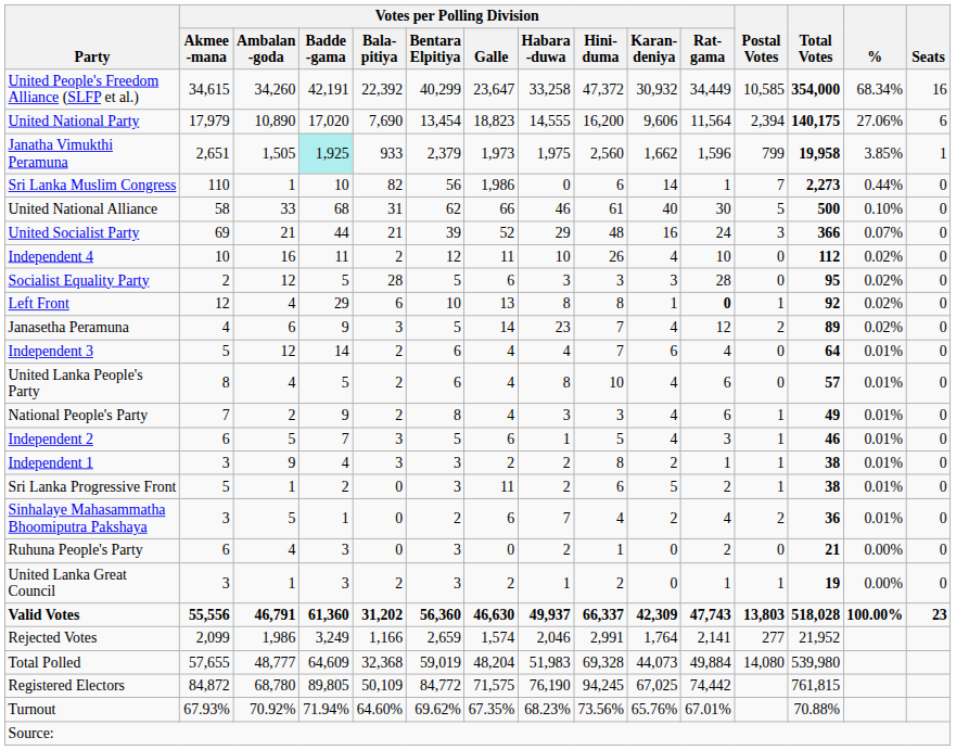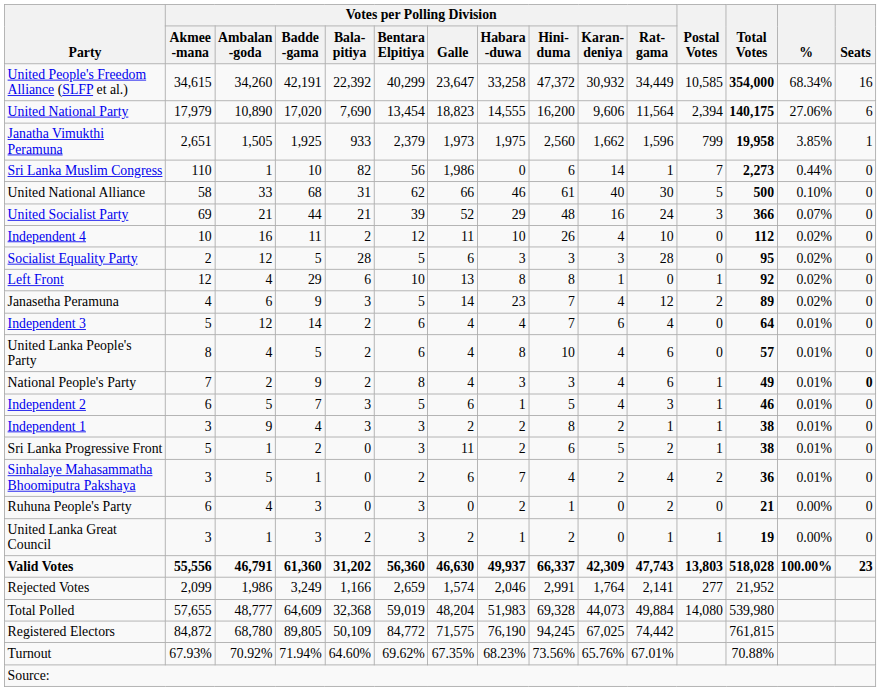Janatha Vimukthi Peramuna | Votes per Polling Division / Badde -gama: paleturquoise background -> no background
Left Front | Votes per Polling Division / Rat- gama: bold -> normal
National People's Party | Seats: normal -> bold
